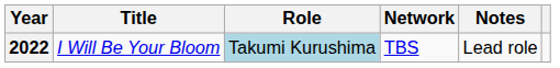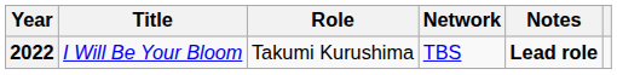2022 | Role: lightblue background -> no background
2022 | Notes: normal -> bold
